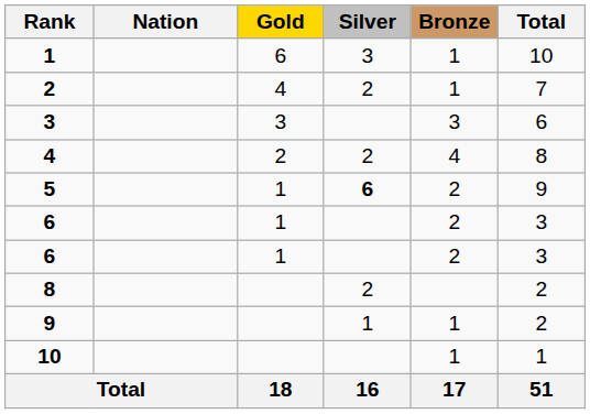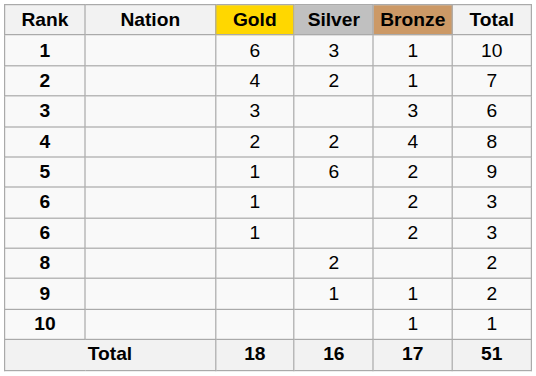5 | Silver: bold -> normal
